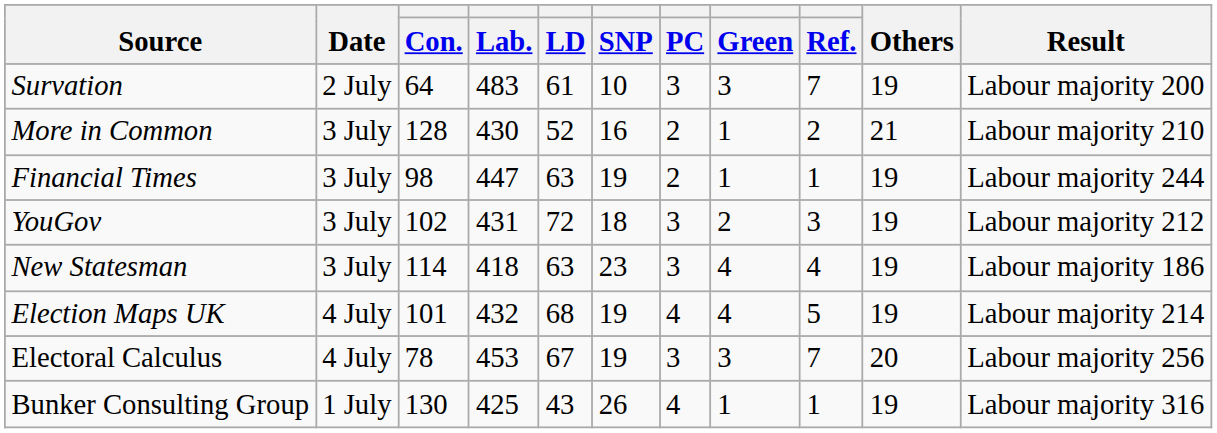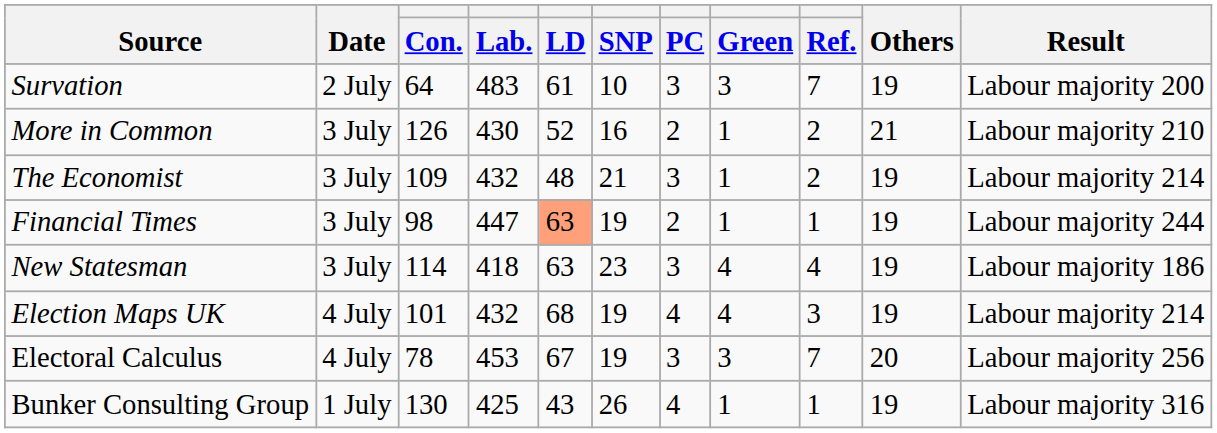More in Common | Con.: 128 -> 126
+ row: The Economist | 3 July | 109 | 432 | 48 | 21 | 3 | 1 | 2 | 19 | Labour majority 214
Financial Times | LD: no background -> lightsalmon background
- row: YouGov | 3 July | 102 | 431 | 72 | 18 | 3 | 2 | 3 | 19 | Labour majority 212
Election Maps UK | Ref.: 5 -> 3
